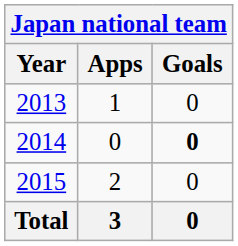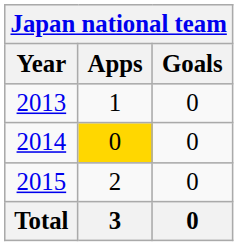2014 | Apps: no background -> gold background
2014 | Goals: bold -> normal
